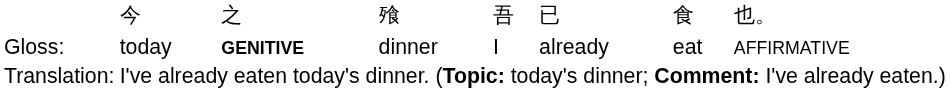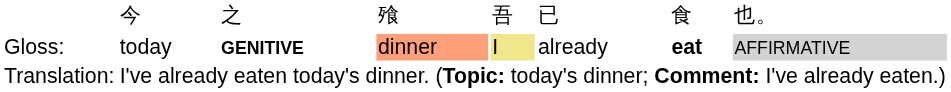Gloss: | column 4: no background -> lightsalmon background
Gloss: | column 5: no background -> khaki background
Gloss: | column 7: normal -> bold
Gloss: | column 8: no background -> lightgrey background
